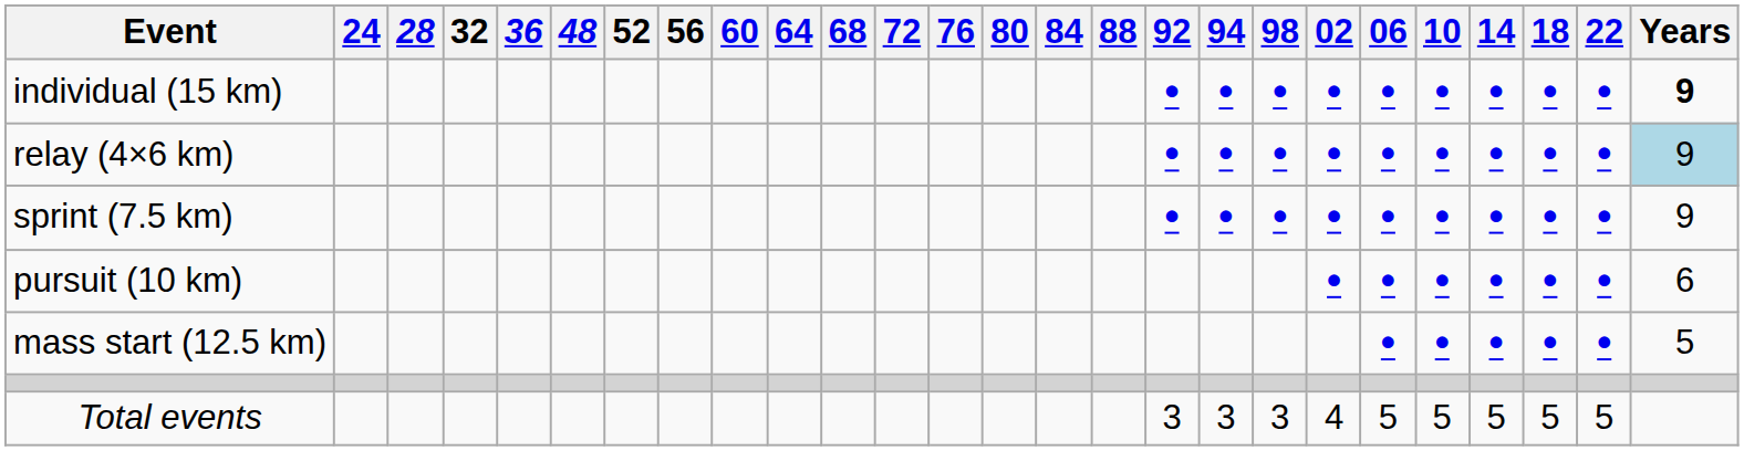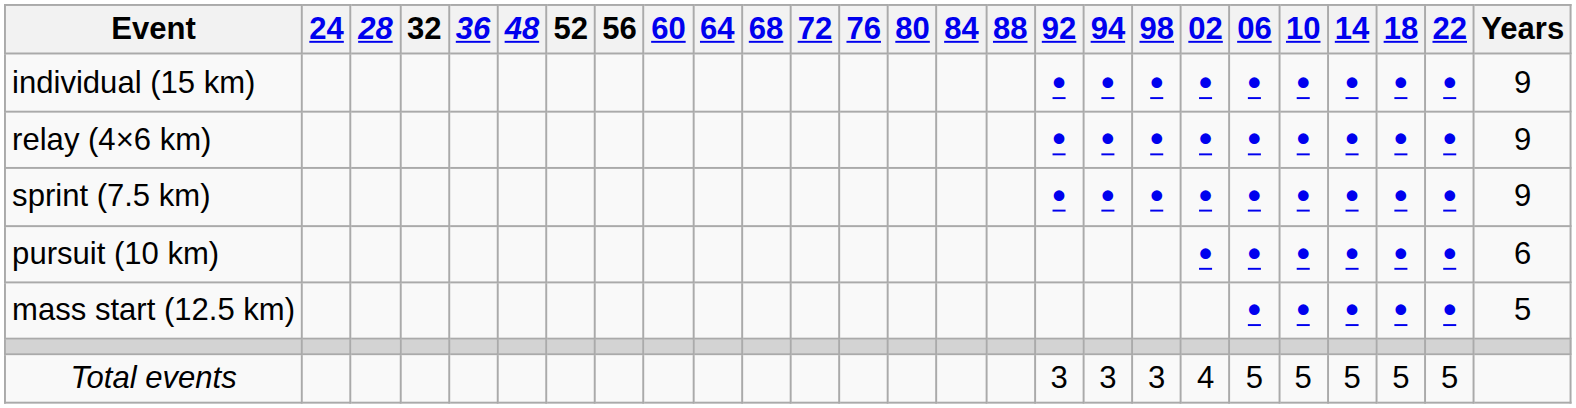individual (15 km) | Years: bold -> normal
relay (4×6 km) | Years: lightblue background -> no background
